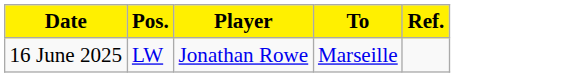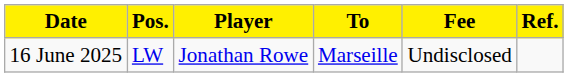+ column: Fee | Undisclosed
